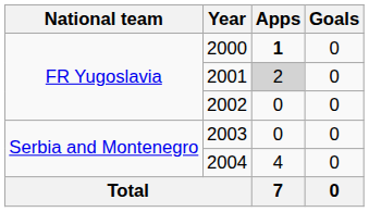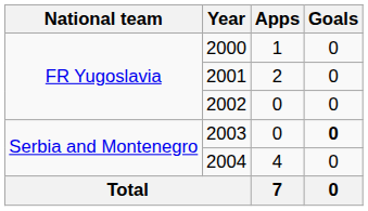2000 | Apps: bold -> normal
2001 | Apps: lightgrey background -> no background
2003 | Goals: normal -> bold
